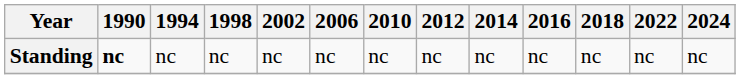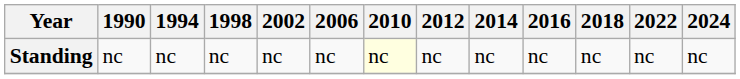Standing | 1990: bold -> normal
Standing | 2010: no background -> lightyellow background
